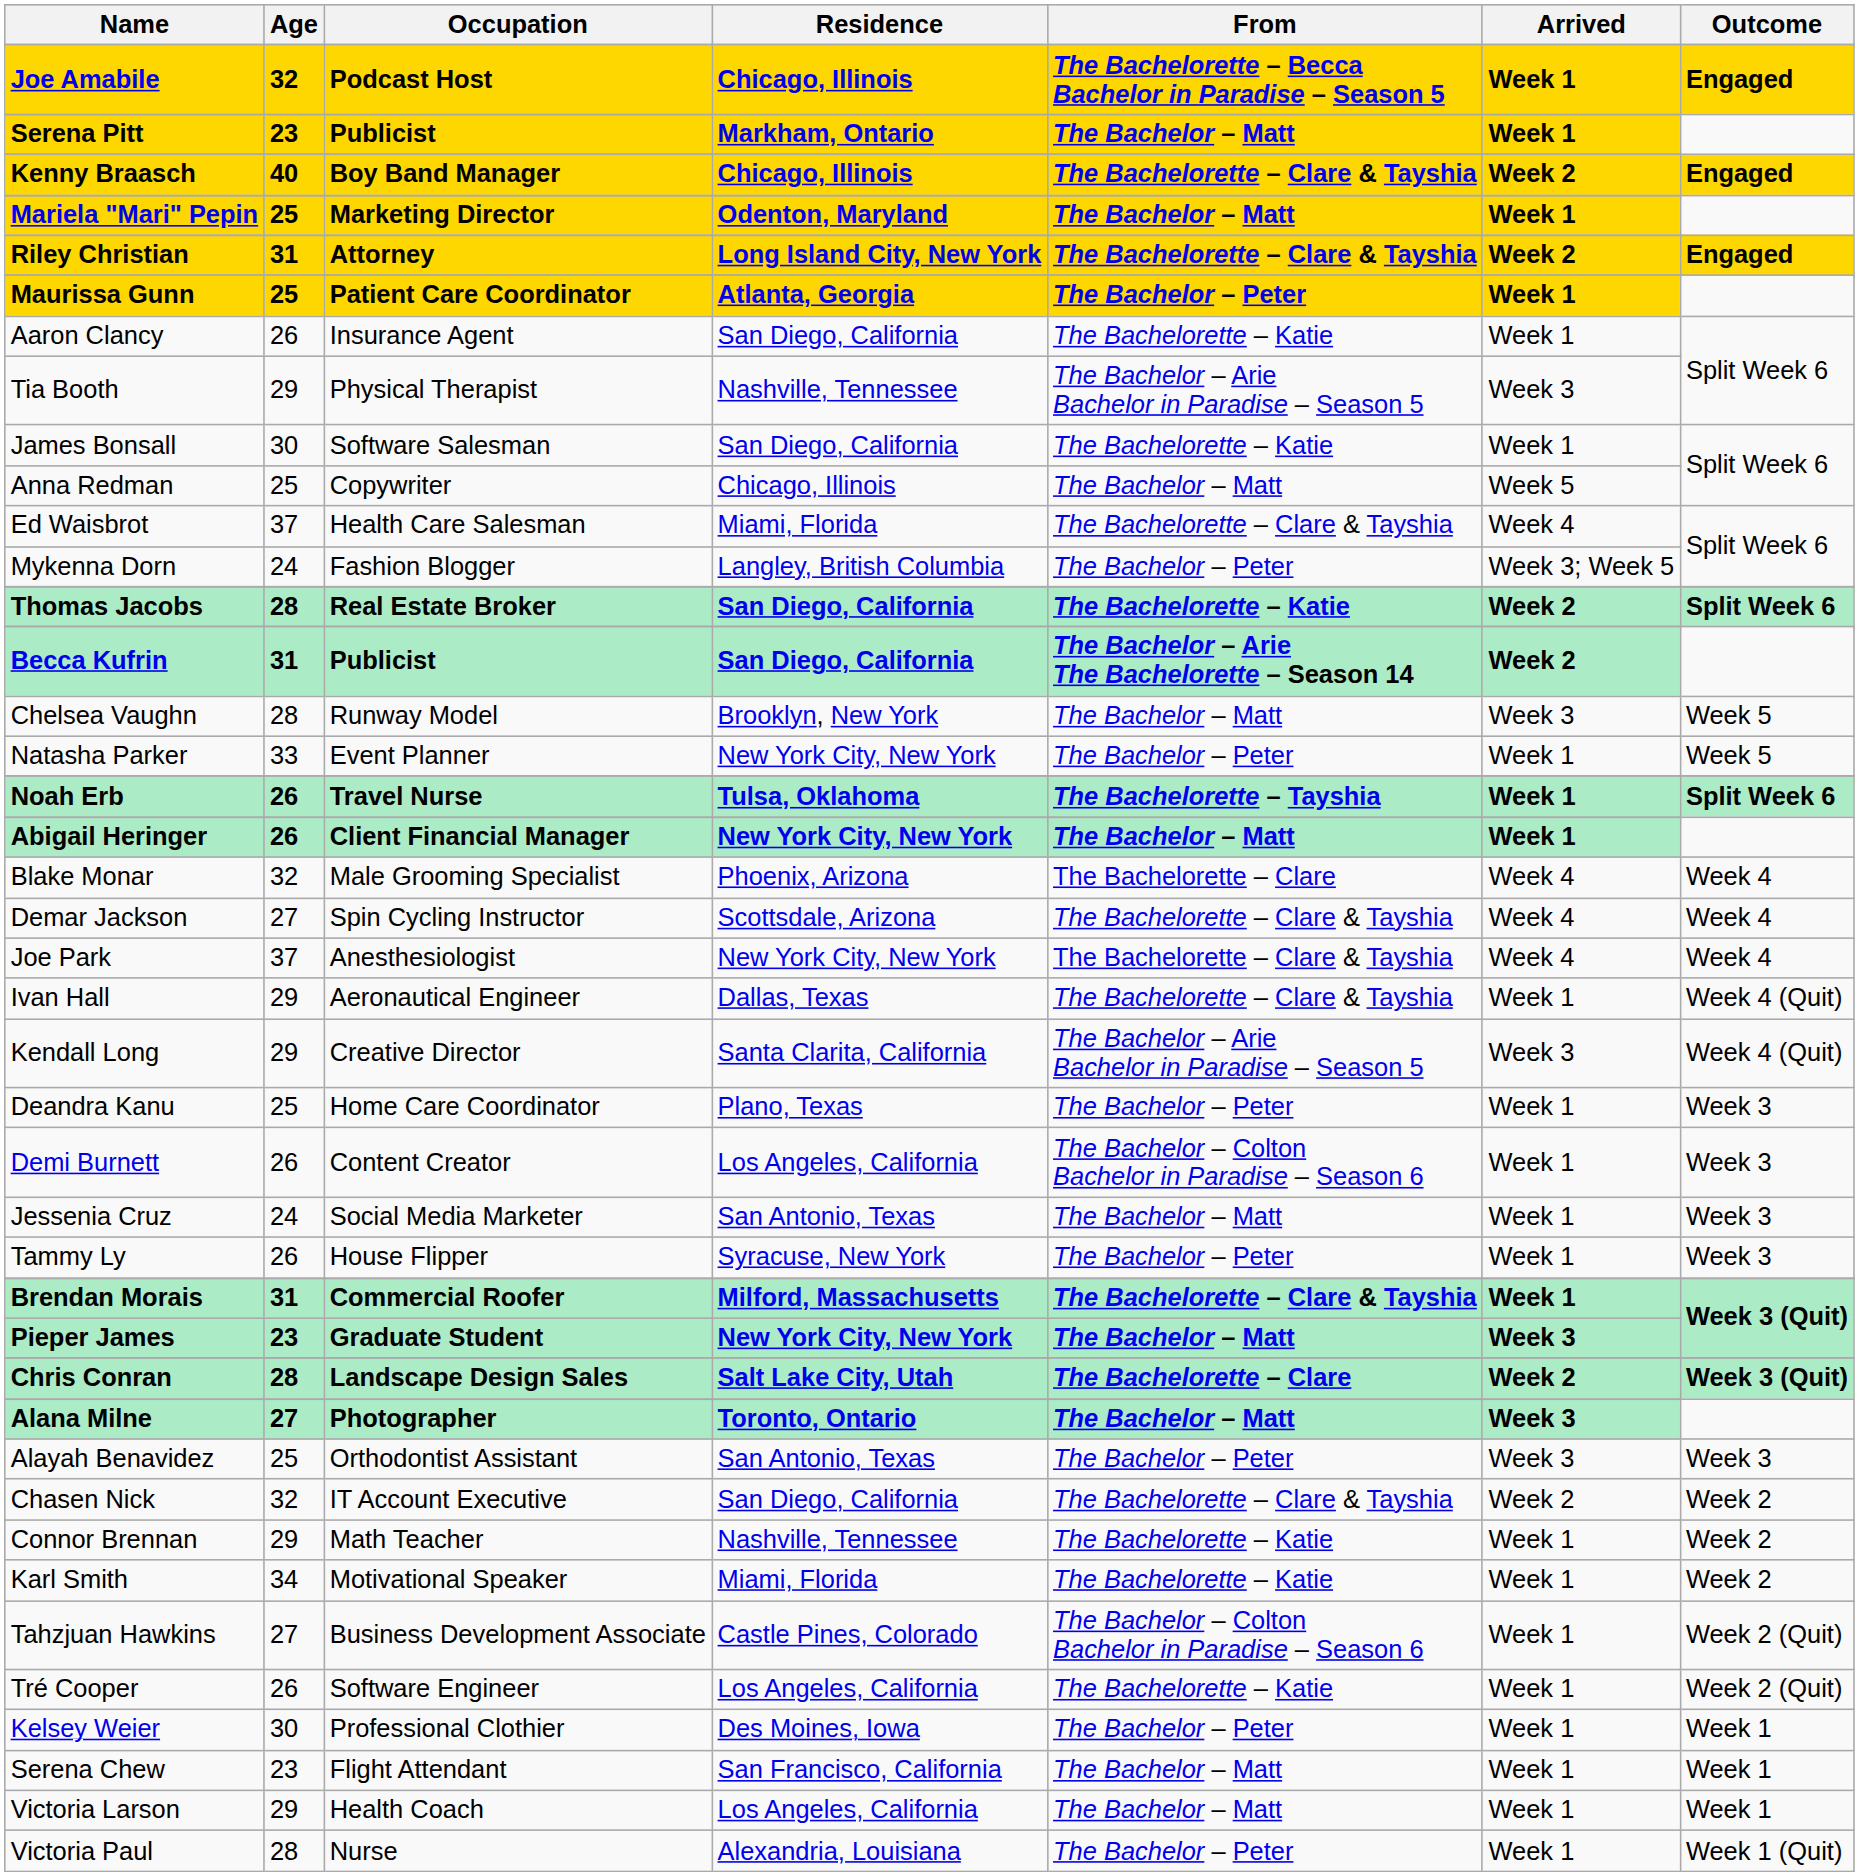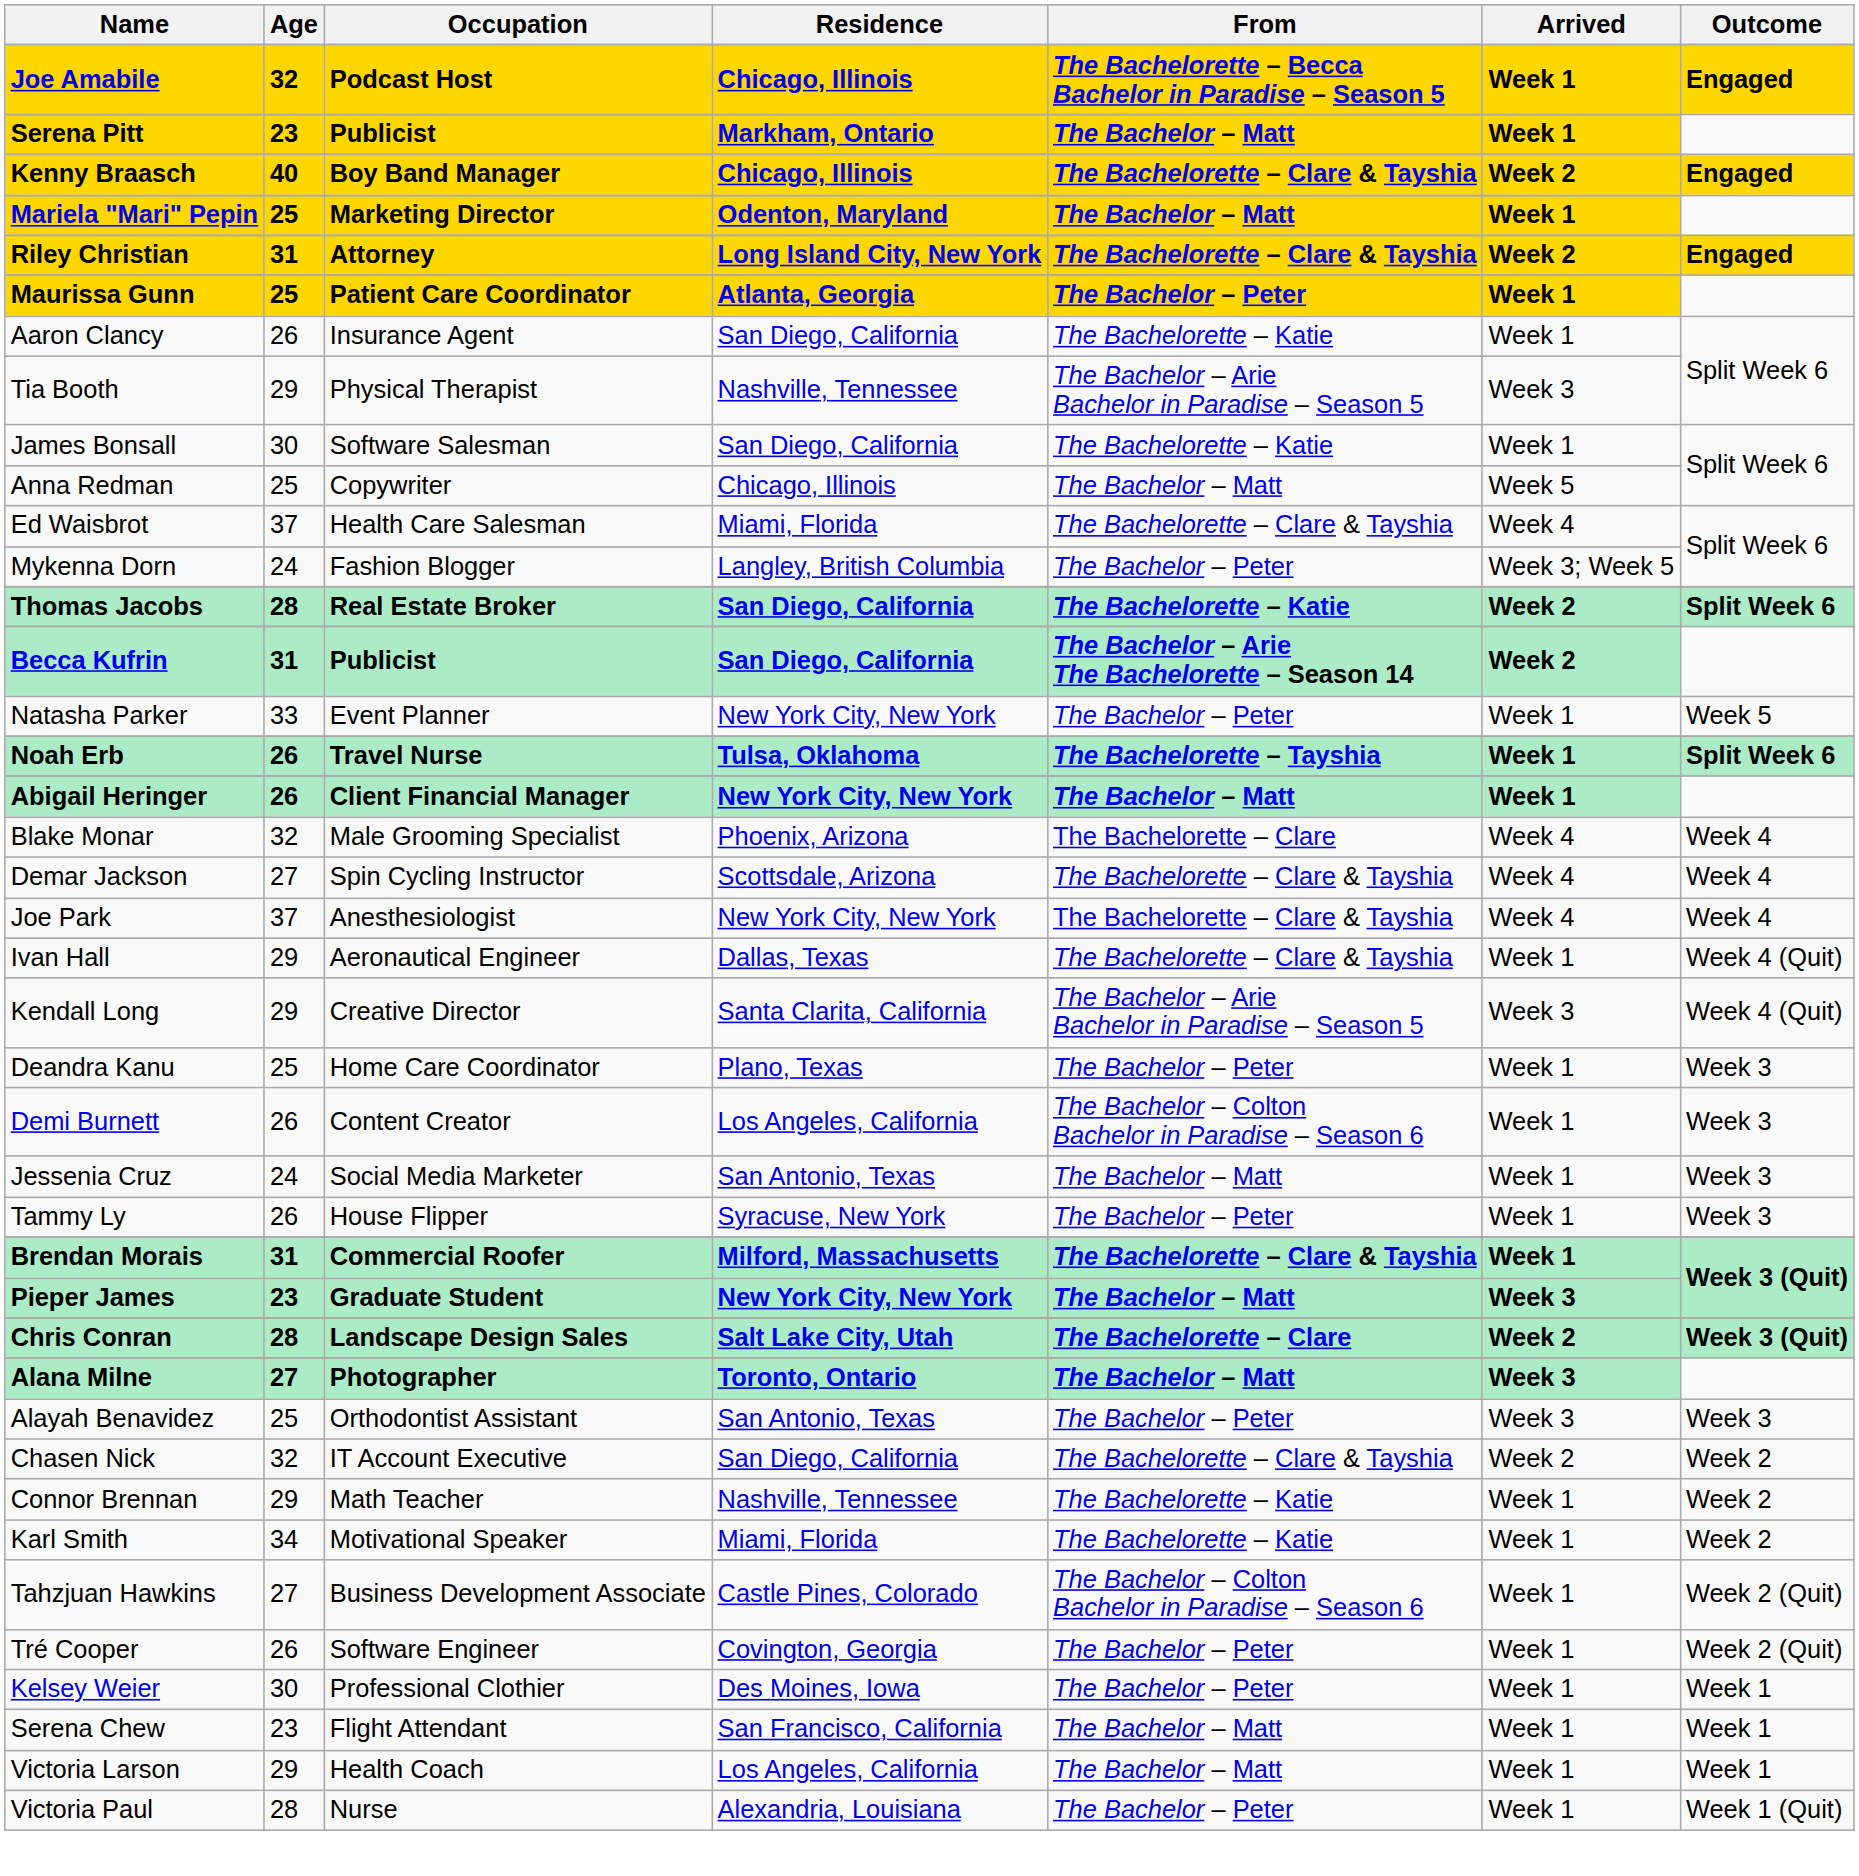- row: Chelsea Vaughn | 28 | Runway Model | Brooklyn, New York | The Bachelor – Matt | Week 3 | Week 5
Tré Cooper | Residence: Los Angeles, California -> Covington, Georgia
Tré Cooper | From: The Bachelorette – Katie -> The Bachelor – Peter
